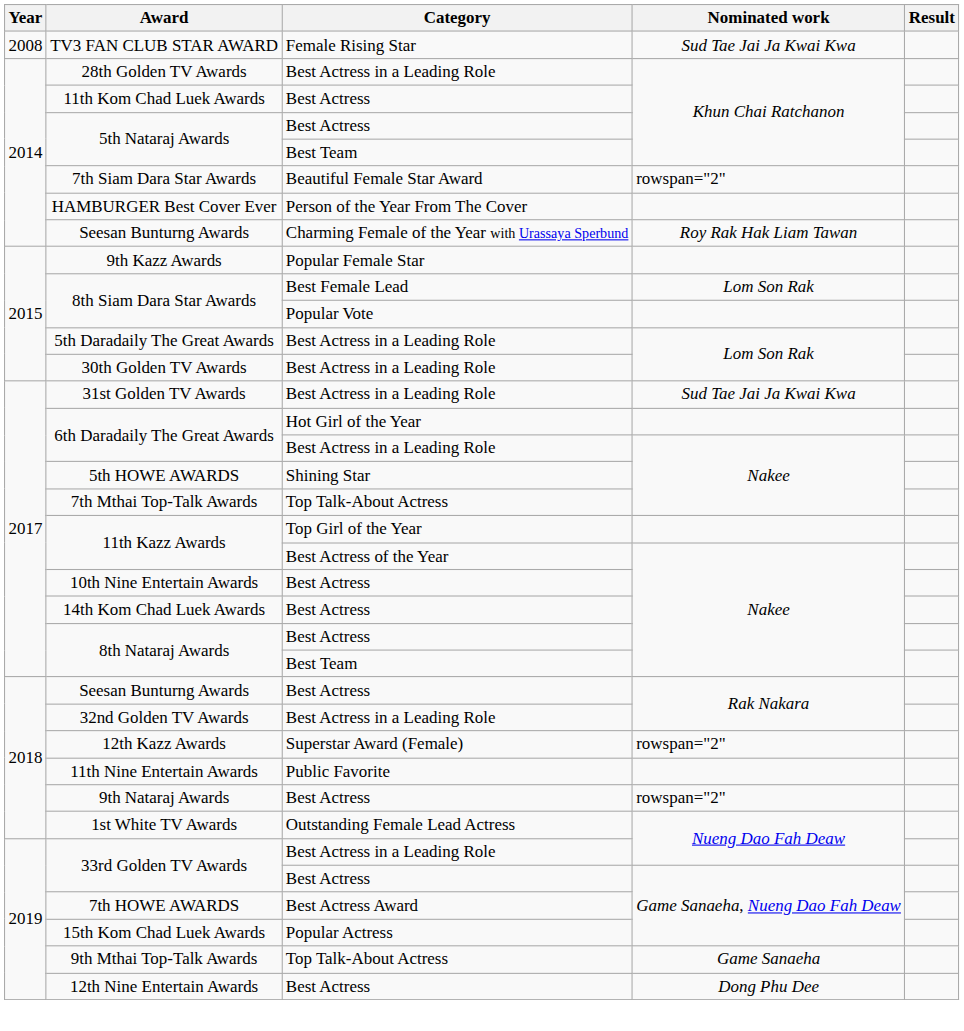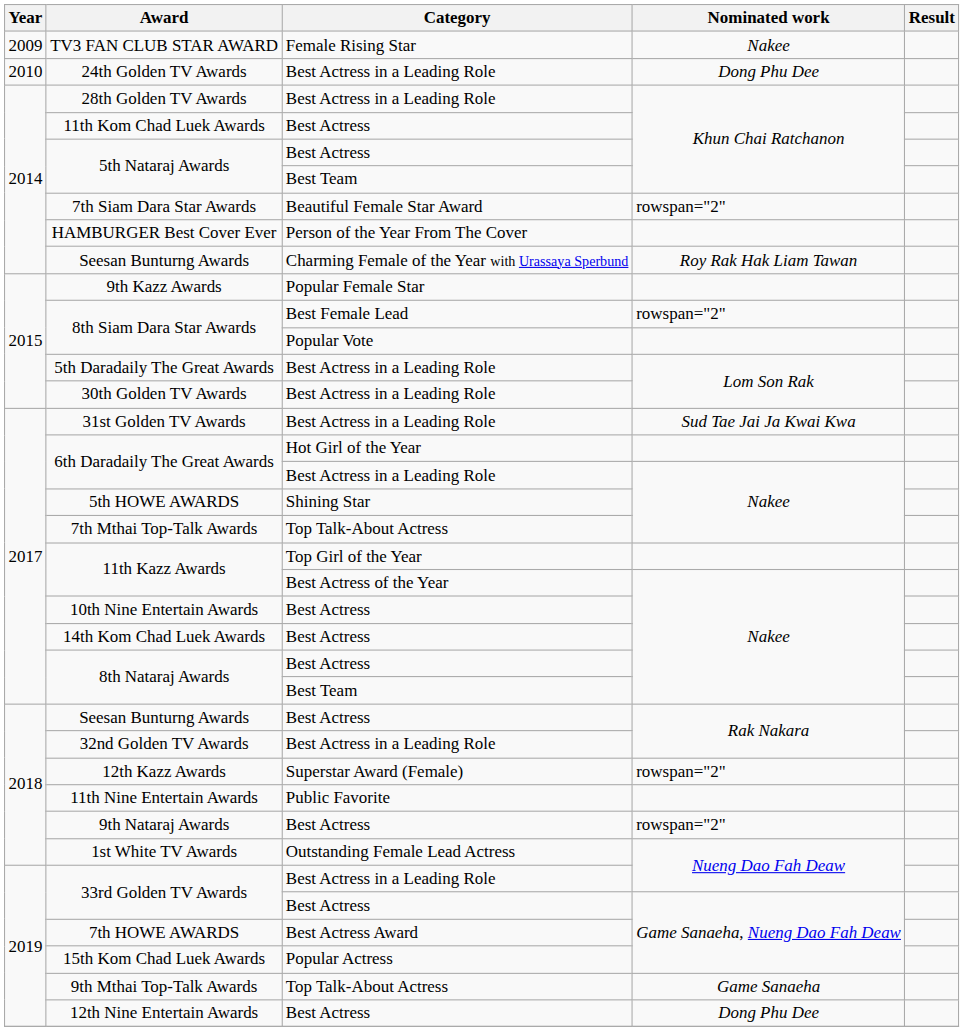TV3 FAN CLUB STAR AWARD | Year: 2008 -> 2009
TV3 FAN CLUB STAR AWARD | Nominated work: Sud Tae Jai Ja Kwai Kwa -> Nakee
+ row: 2010 | 24th Golden TV Awards | Best Actress in a Leading Role | Dong Phu Dee
8th Siam Dara Star Awards / Best Female Lead | Nominated work: Lom Son Rak -> rowspan="2"
